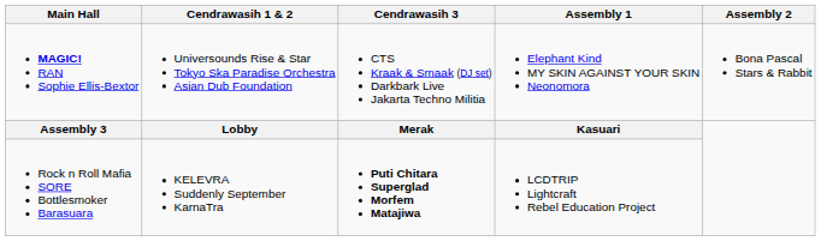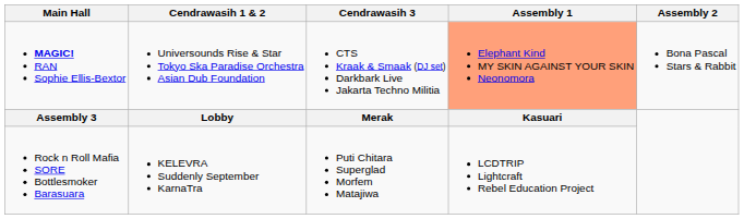MAGIC! RAN Sophie Ellis-Bextor | Assembly 1: no background -> lightsalmon background
Rock n Roll Mafia SORE Bottlesmoker Barasuara | Cendrawasih 3: bold -> normal
